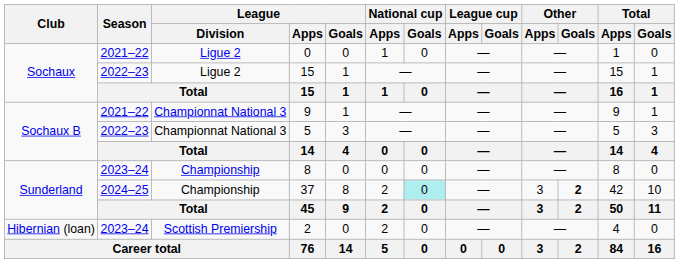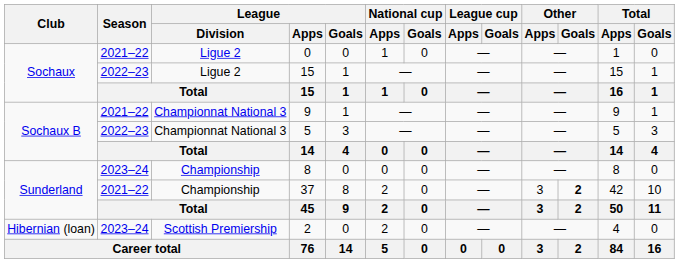37 | Season: 2024–25 -> 2021–22
37 | National cup / Goals: paleturquoise background -> no background
